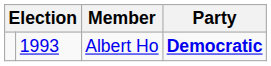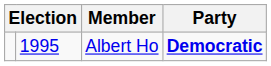Albert Ho | column 2: 1993 -> 1995
